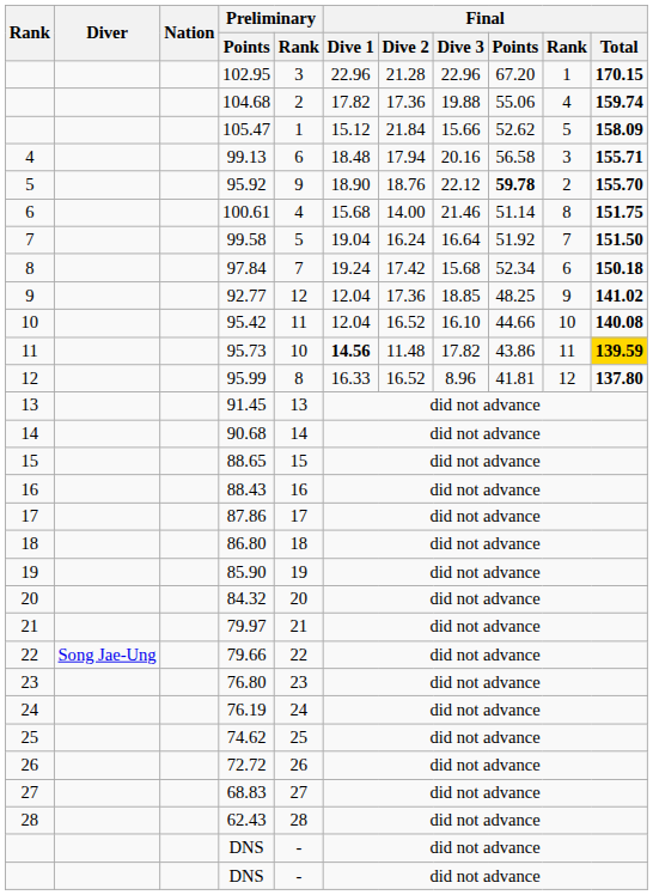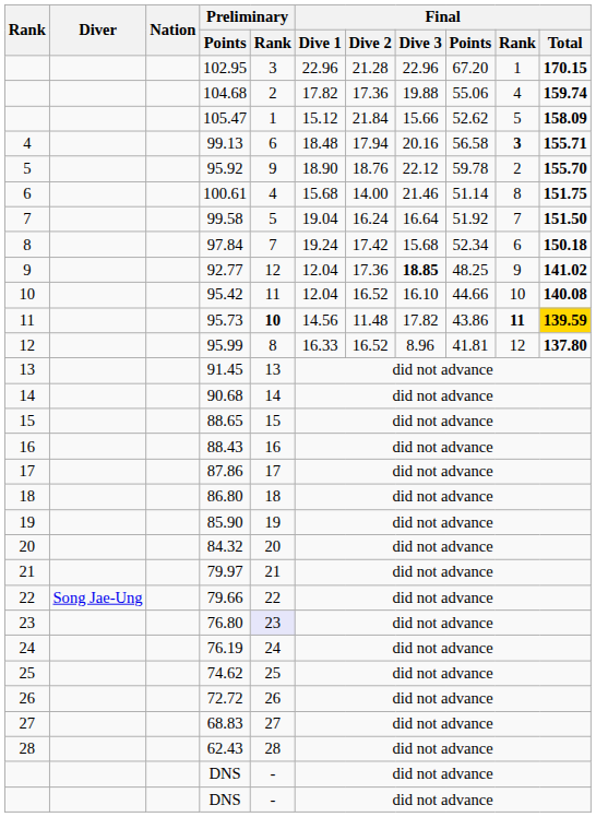99.13 | Final / Rank: normal -> bold
95.92 | Final / Points: bold -> normal
92.77 | Final / Dive 3: normal -> bold
95.73 | Preliminary / Rank: normal -> bold
95.73 | Final / Dive 1: bold -> normal
95.73 | Final / Rank: normal -> bold
76.80 | Preliminary / Rank: no background -> lavender background
